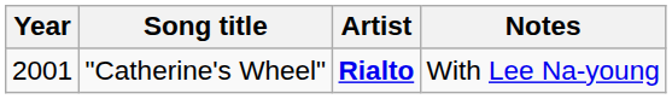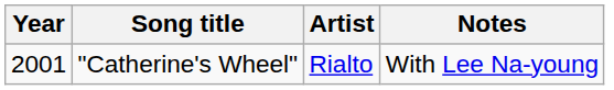"Catherine's Wheel" | Artist: bold -> normal
